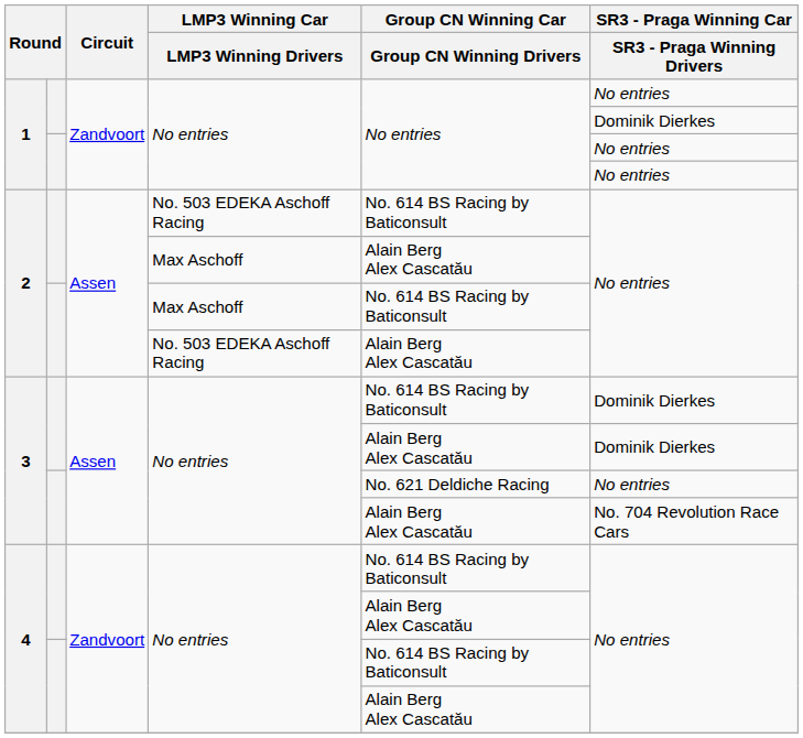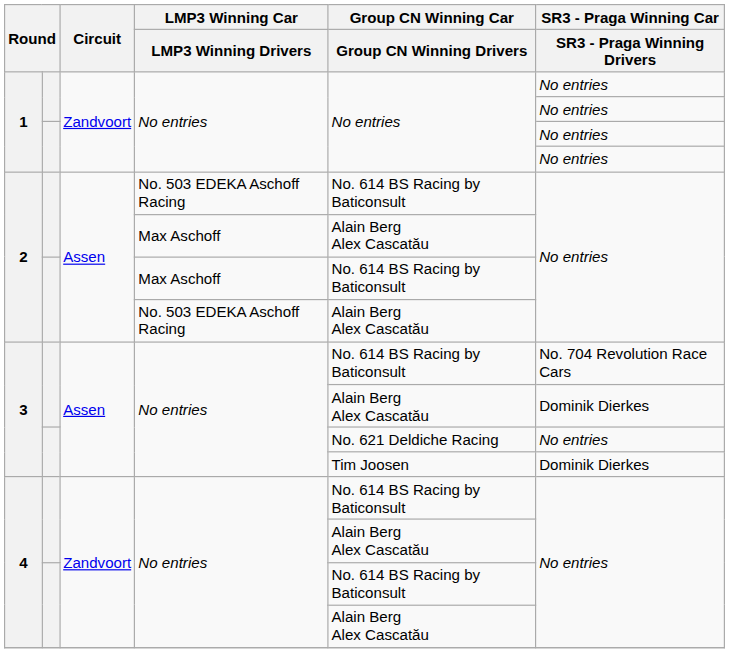row 4 | SR3 - Praga Winning Car / SR3 - Praga Winning Drivers: Dominik Dierkes -> No entries
row 11 | SR3 - Praga Winning Car / SR3 - Praga Winning Drivers: Dominik Dierkes -> No. 704 Revolution Race Cars
row 14 | Group CN Winning Car / Group CN Winning Drivers: Alain Berg Alex Cascatău -> Tim Joosen
row 14 | SR3 - Praga Winning Car / SR3 - Praga Winning Drivers: No. 704 Revolution Race Cars -> Dominik Dierkes
